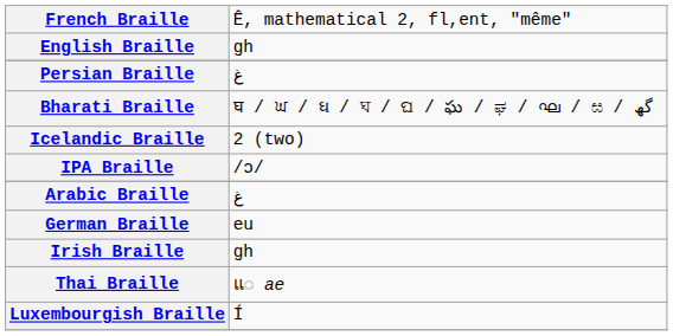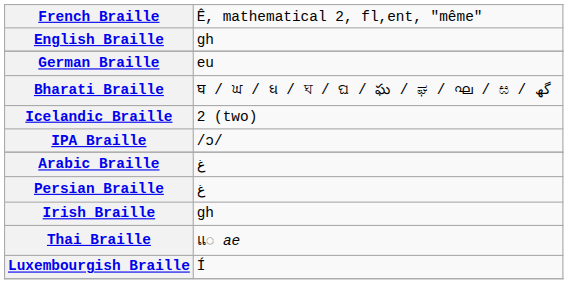rows swapped: German Braille <-> Persian Braille
